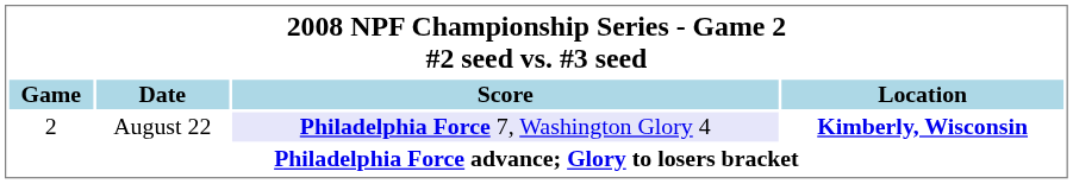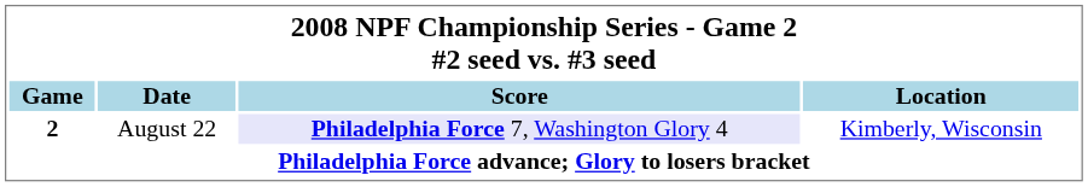August 22 | Game: normal -> bold
August 22 | Location: bold -> normal
